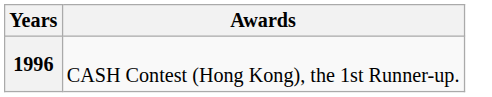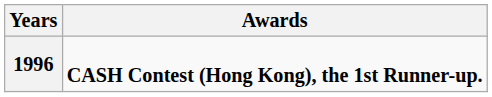1996 | Awards: normal -> bold
